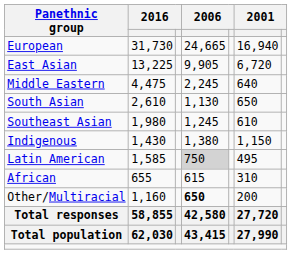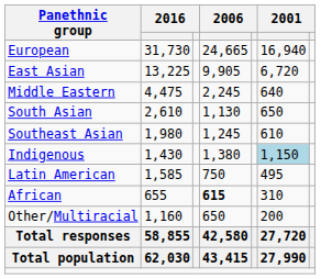Indigenous | column 6: no background -> lightblue background
Latin American | column 4: lightgrey background -> no background
African | column 4: normal -> bold
Other/Multiracial | column 4: bold -> normal
